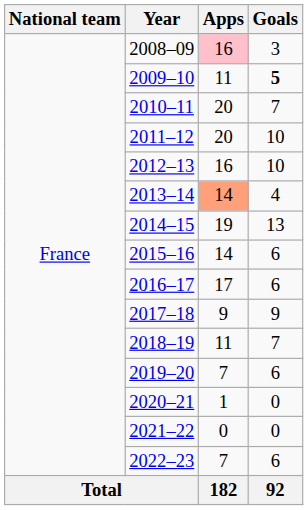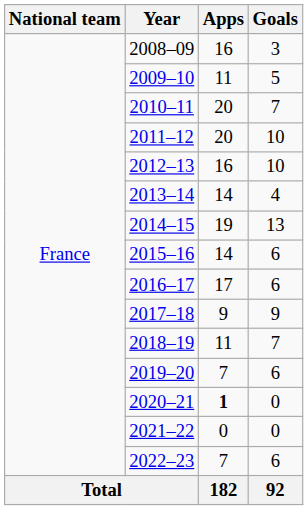2008–09 | Apps: pink background -> no background
2009–10 | Goals: bold -> normal
2013–14 | Apps: lightsalmon background -> no background
2020–21 | Apps: normal -> bold
